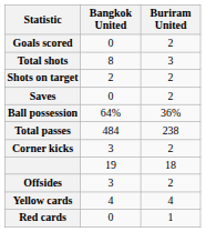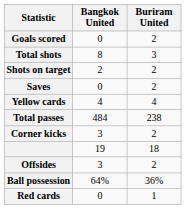rows swapped: Ball possession <-> Yellow cards
